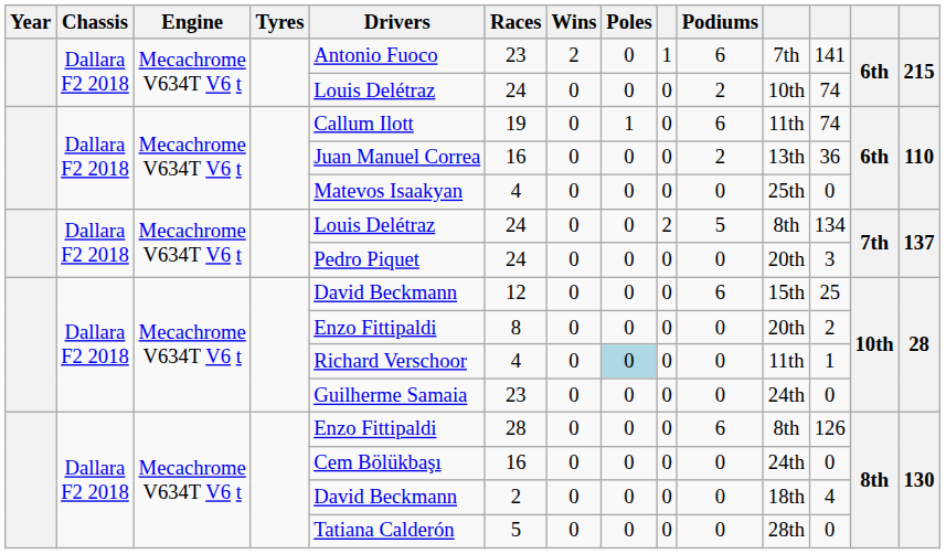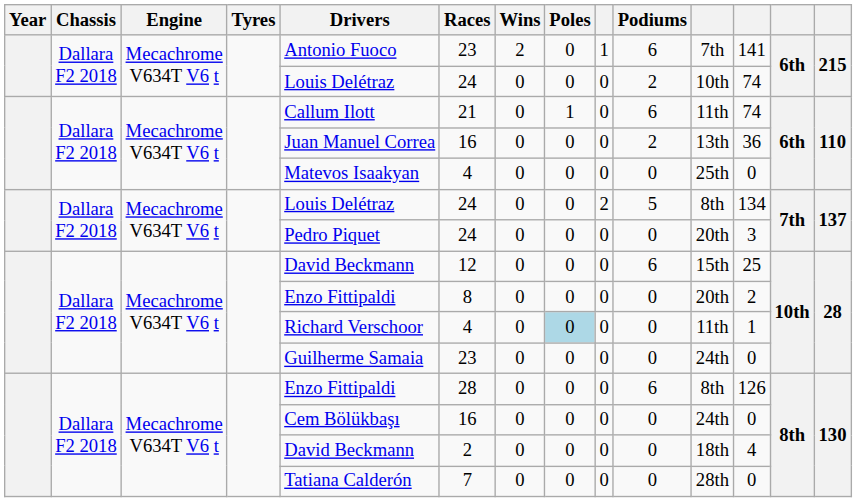row 4 | Races: 19 -> 21
row 16 | Races: 5 -> 7
